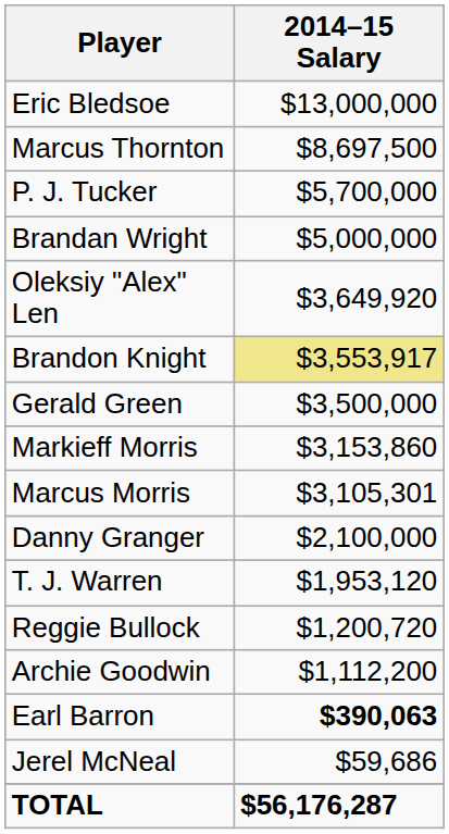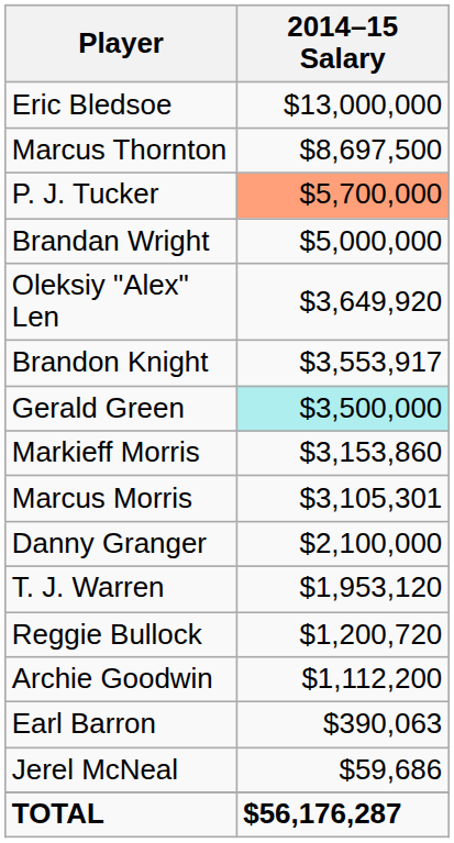P. J. Tucker | 2014–15 Salary: no background -> lightsalmon background
Brandon Knight | 2014–15 Salary: khaki background -> no background
Gerald Green | 2014–15 Salary: no background -> paleturquoise background
Earl Barron | 2014–15 Salary: bold -> normal
